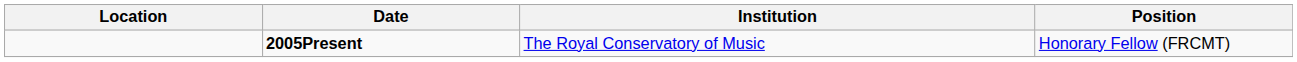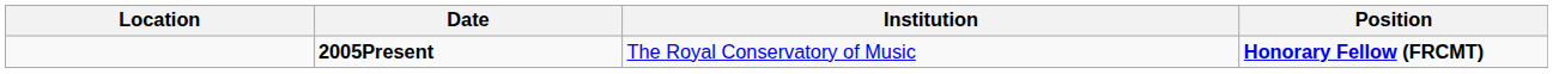2005Present | Position: normal -> bold
